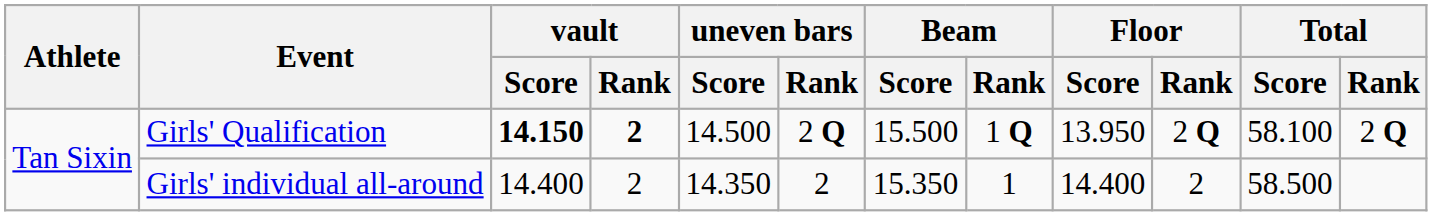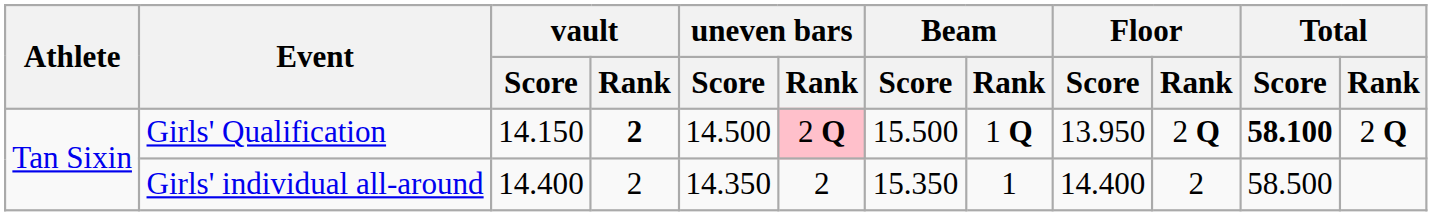Girls' Qualification | vault / Score: bold -> normal
Girls' Qualification | uneven bars / Rank: no background -> pink background
Girls' Qualification | Total / Score: normal -> bold
